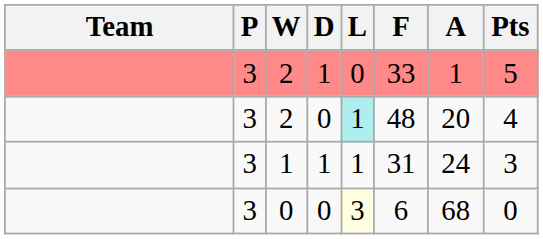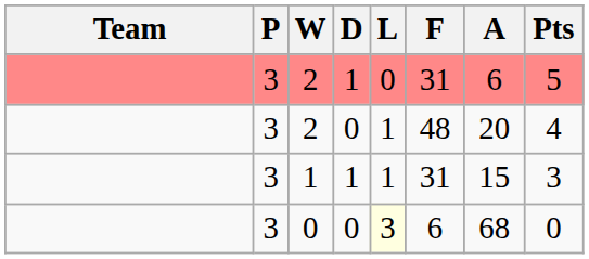row 2 | F: 33 -> 31
row 2 | A: 1 -> 6
row 3 | L: paleturquoise background -> no background
row 4 | A: 24 -> 15
